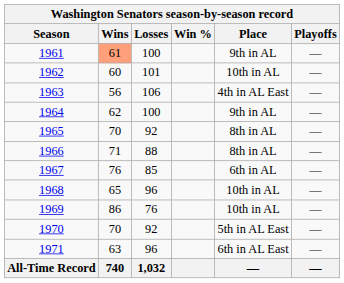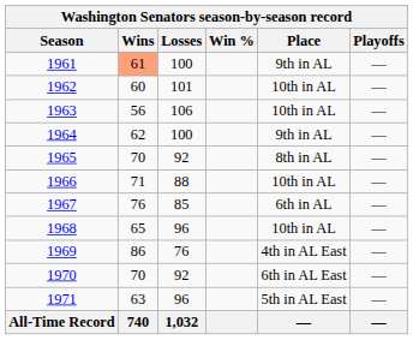1963 | Place: 4th in AL East -> 10th in AL
1966 | Place: 8th in AL -> 10th in AL
1969 | Place: 10th in AL -> 4th in AL East
1970 | Place: 5th in AL East -> 6th in AL East
1971 | Place: 6th in AL East -> 5th in AL East
